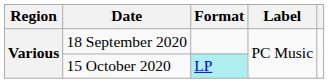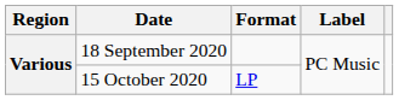15 October 2020 | Format: paleturquoise background -> no background
